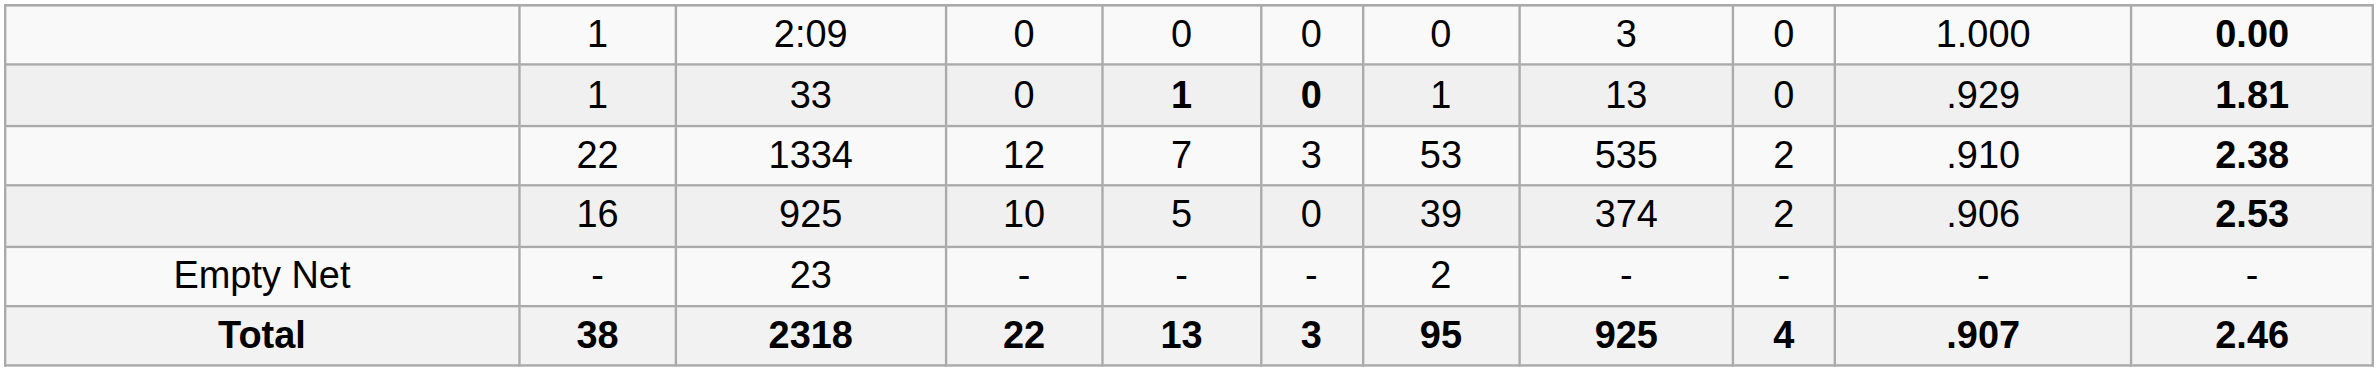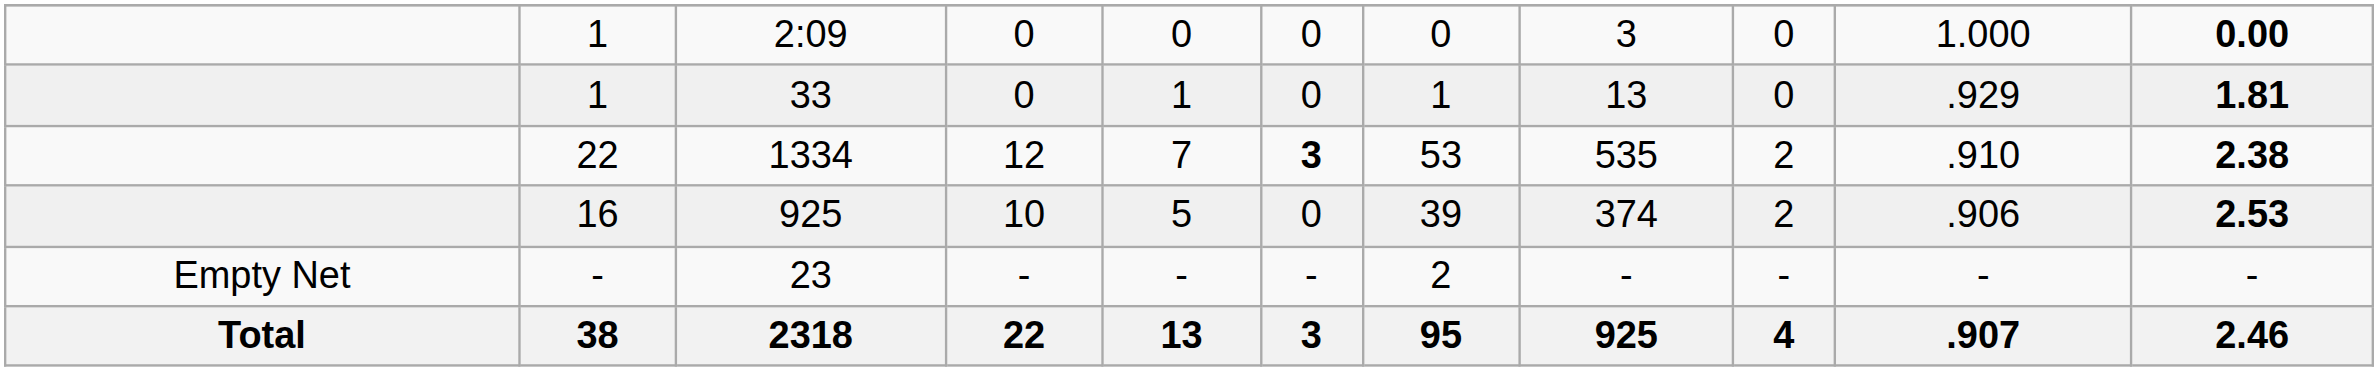33 | column 5: bold -> normal
33 | column 6: bold -> normal
1334 | column 6: normal -> bold
